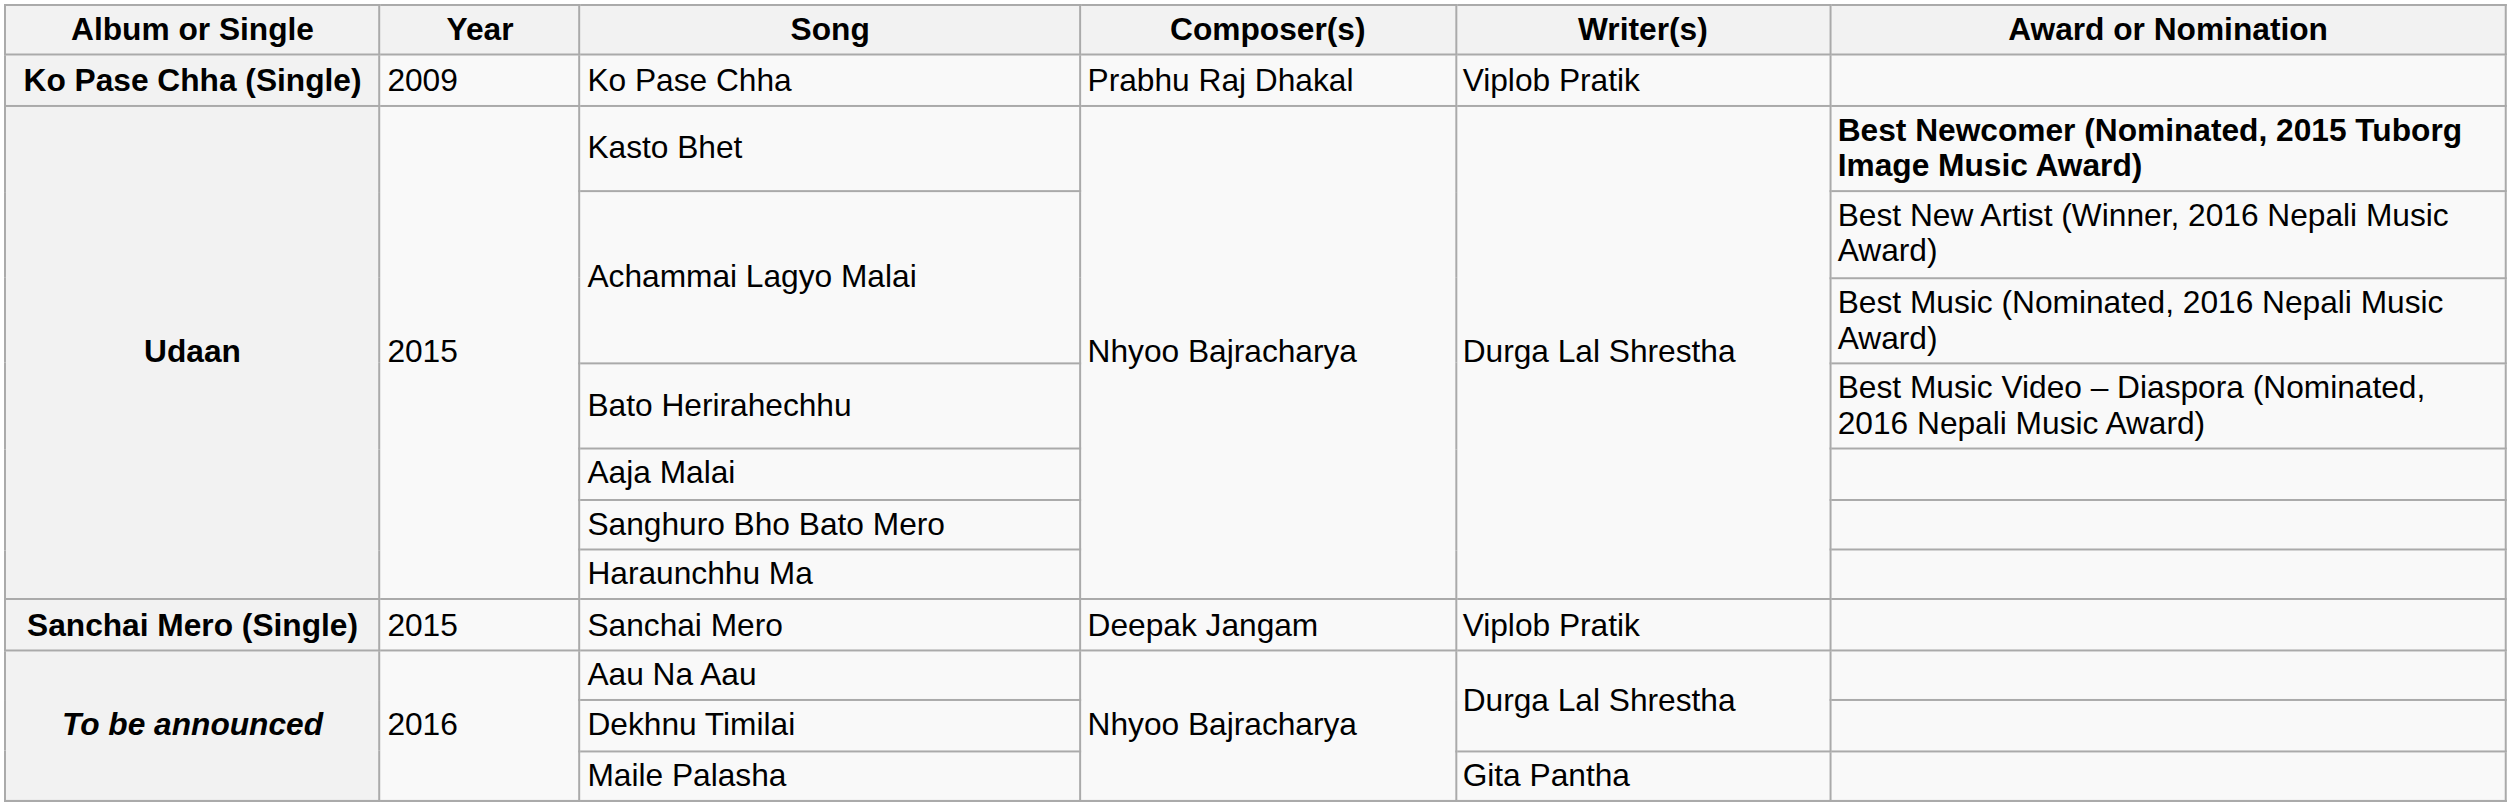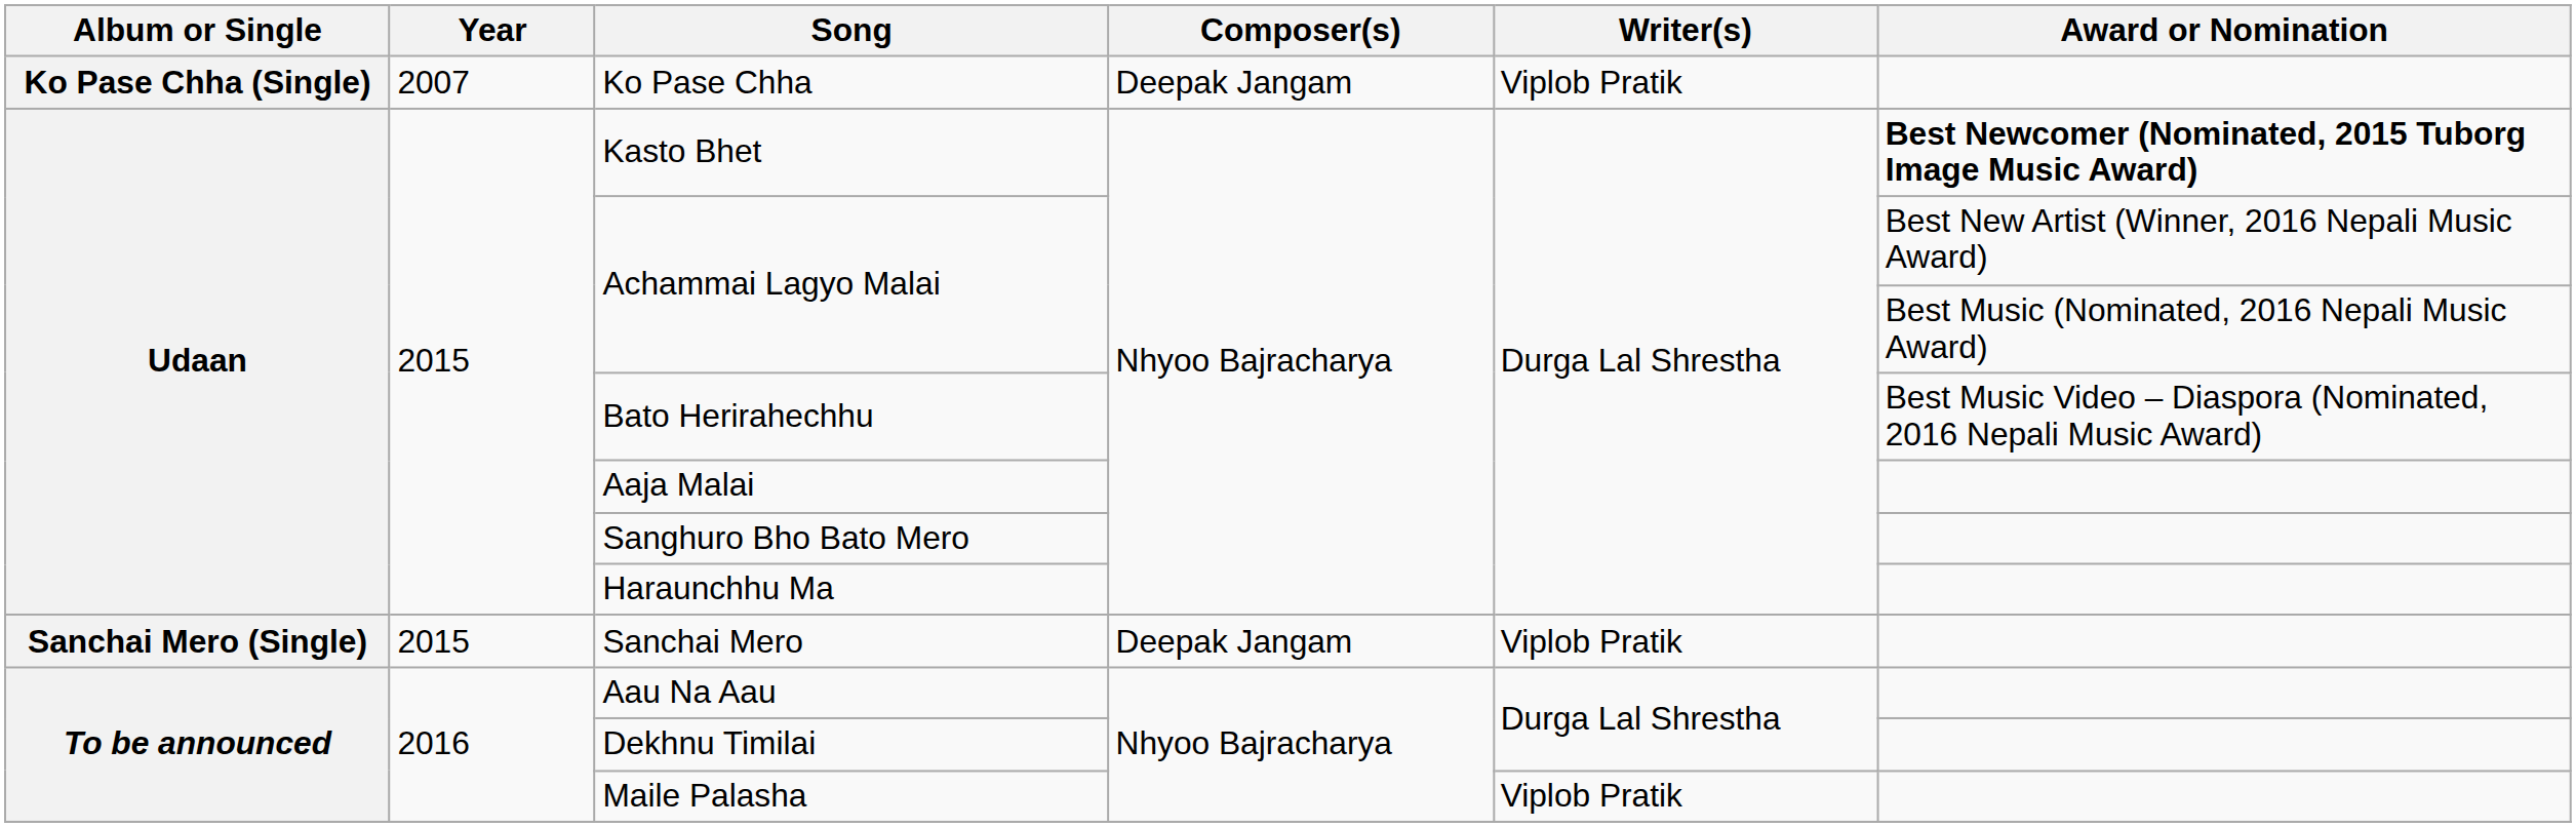Ko Pase Chha | Year: 2009 -> 2007
Ko Pase Chha | Composer(s): Prabhu Raj Dhakal -> Deepak Jangam
Maile Palasha | Writer(s): Gita Pantha -> Viplob Pratik
